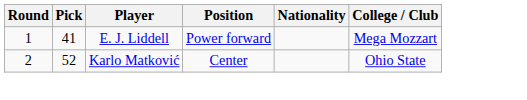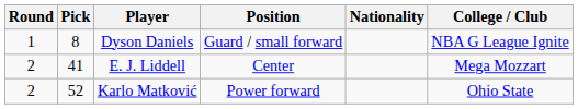+ row: 1 | 8 | Dyson Daniels | Guard / small forward | NBA G League Ignite
E. J. Liddell | Round: 1 -> 2
E. J. Liddell | Position: Power forward -> Center
Karlo Matković | Position: Center -> Power forward
